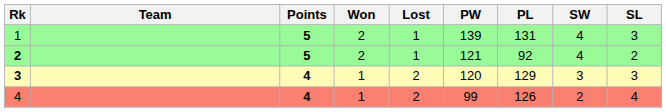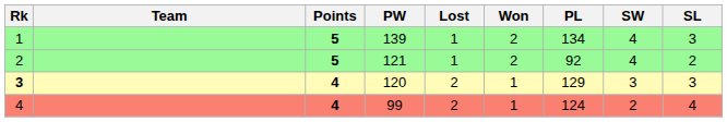columns swapped: Won <-> PW
row 2 | PL: 131 -> 134
row 3 | Rk: bold -> normal
row 5 | PL: 126 -> 124
